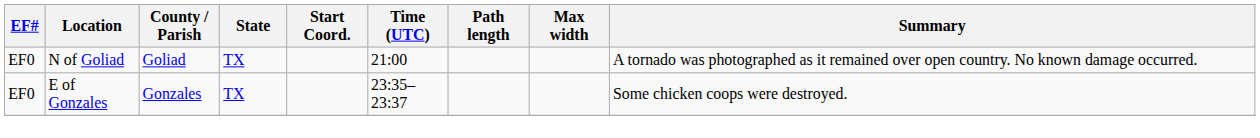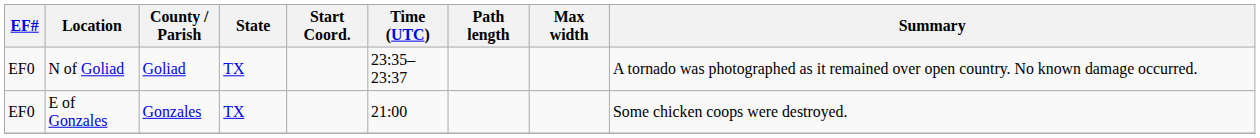N of Goliad | Time (UTC): 21:00 -> 23:35–23:37
E of Gonzales | Time (UTC): 23:35–23:37 -> 21:00
